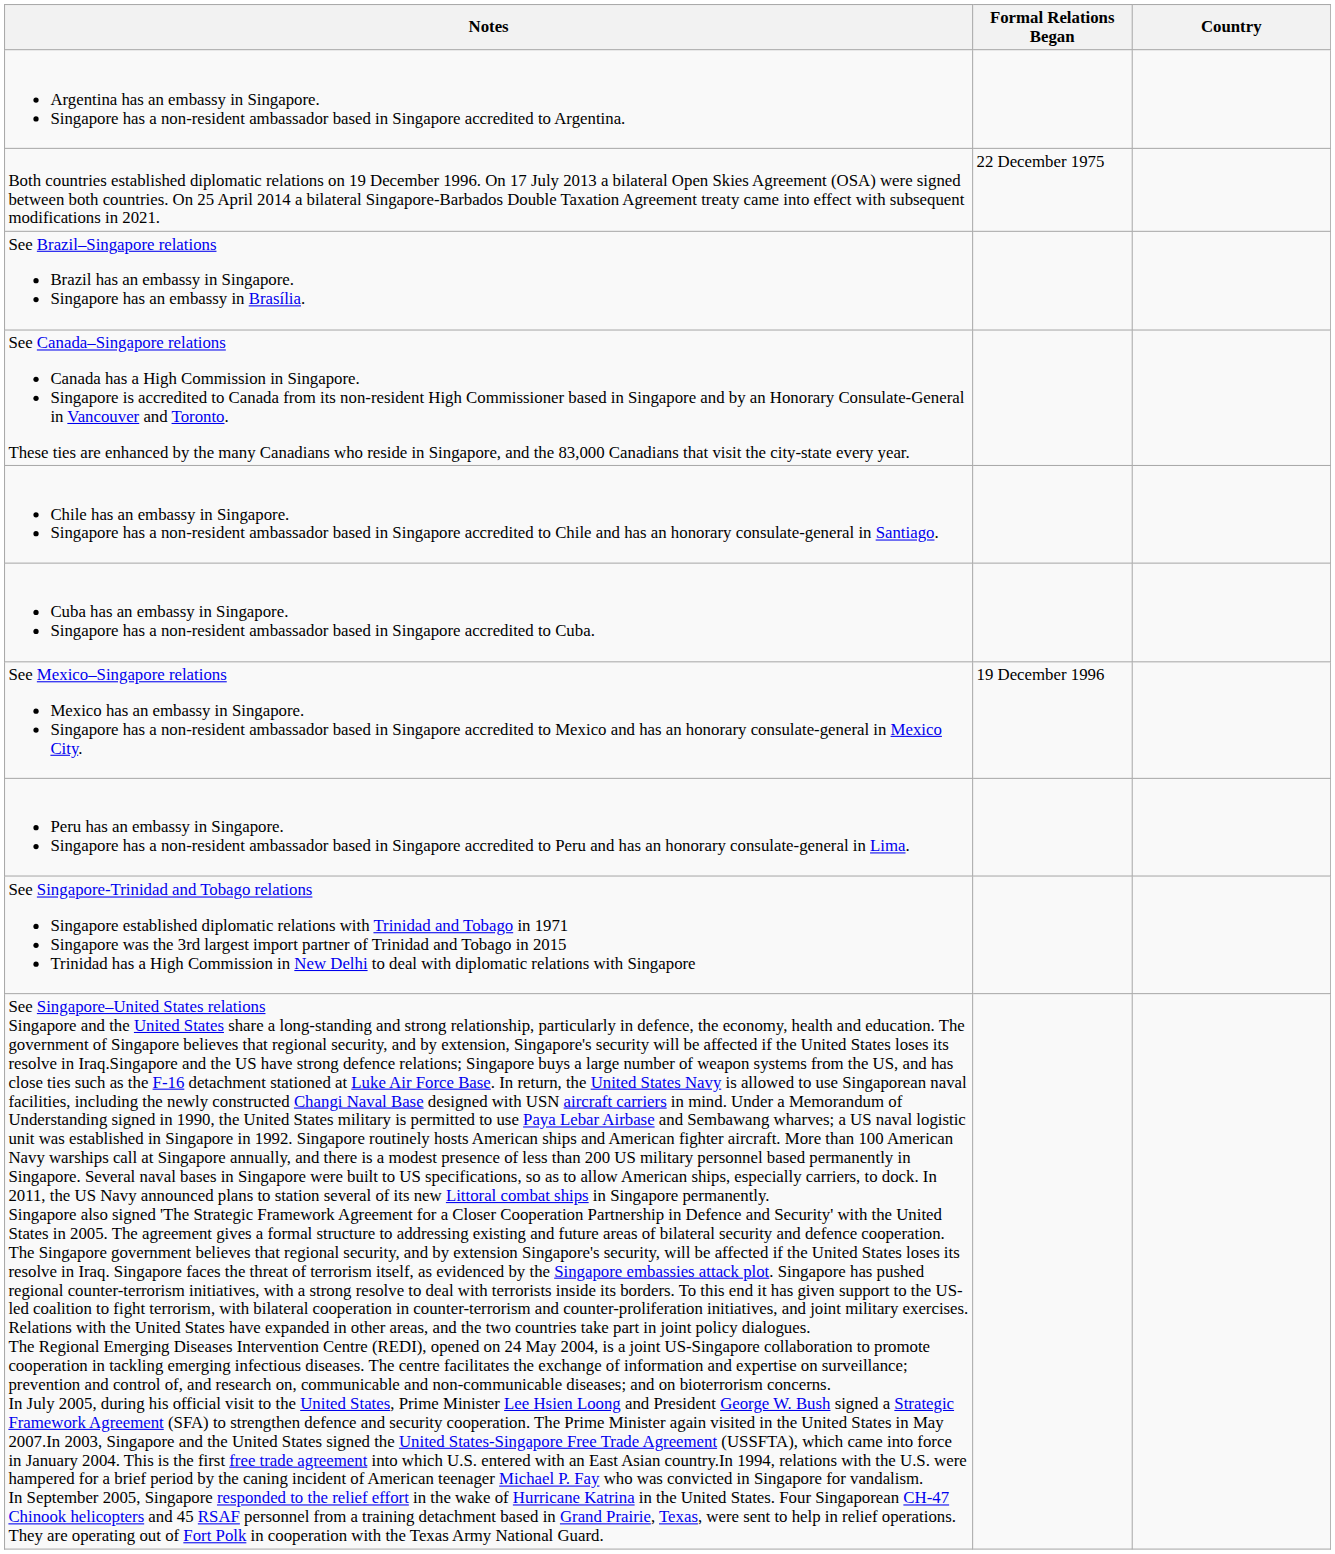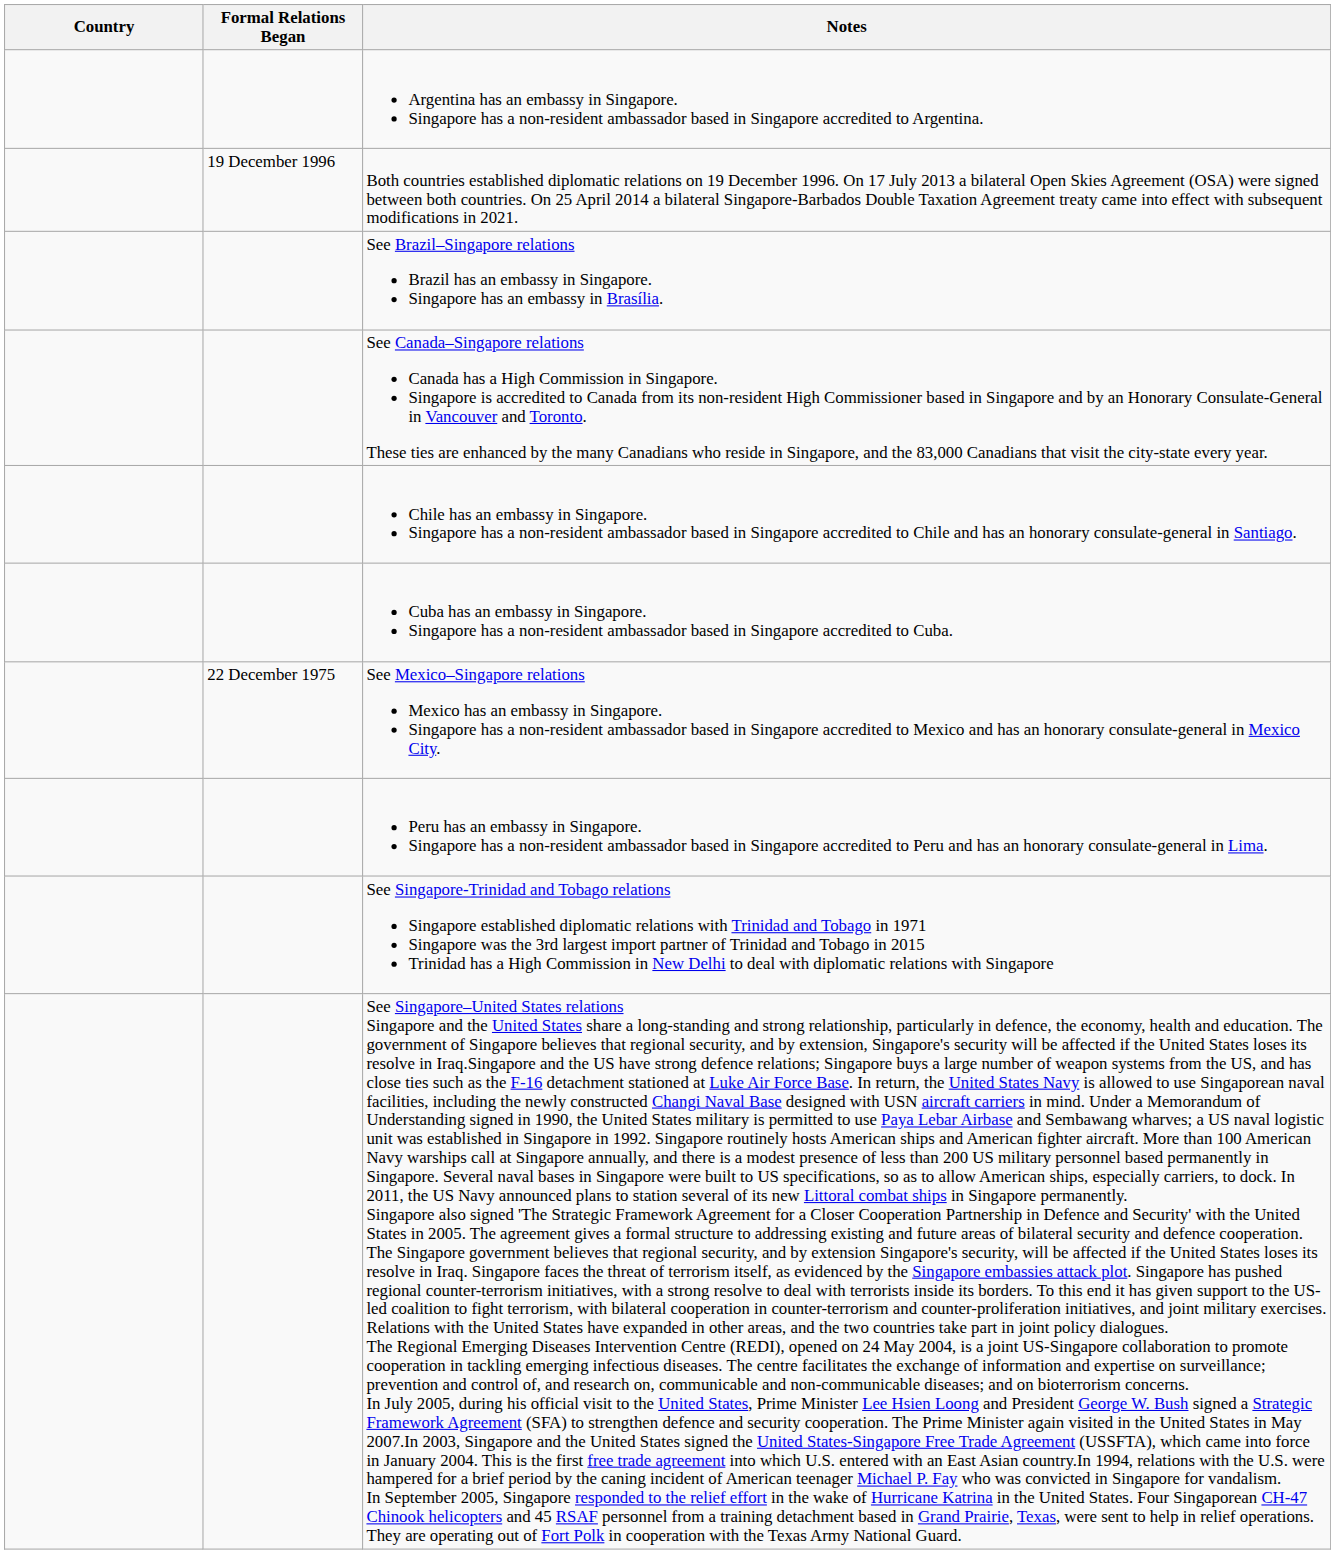columns swapped: Country <-> Notes
row 3 | Formal Relations Began: 22 December 1975 -> 19 December 1996
row 8 | Formal Relations Began: 19 December 1996 -> 22 December 1975
